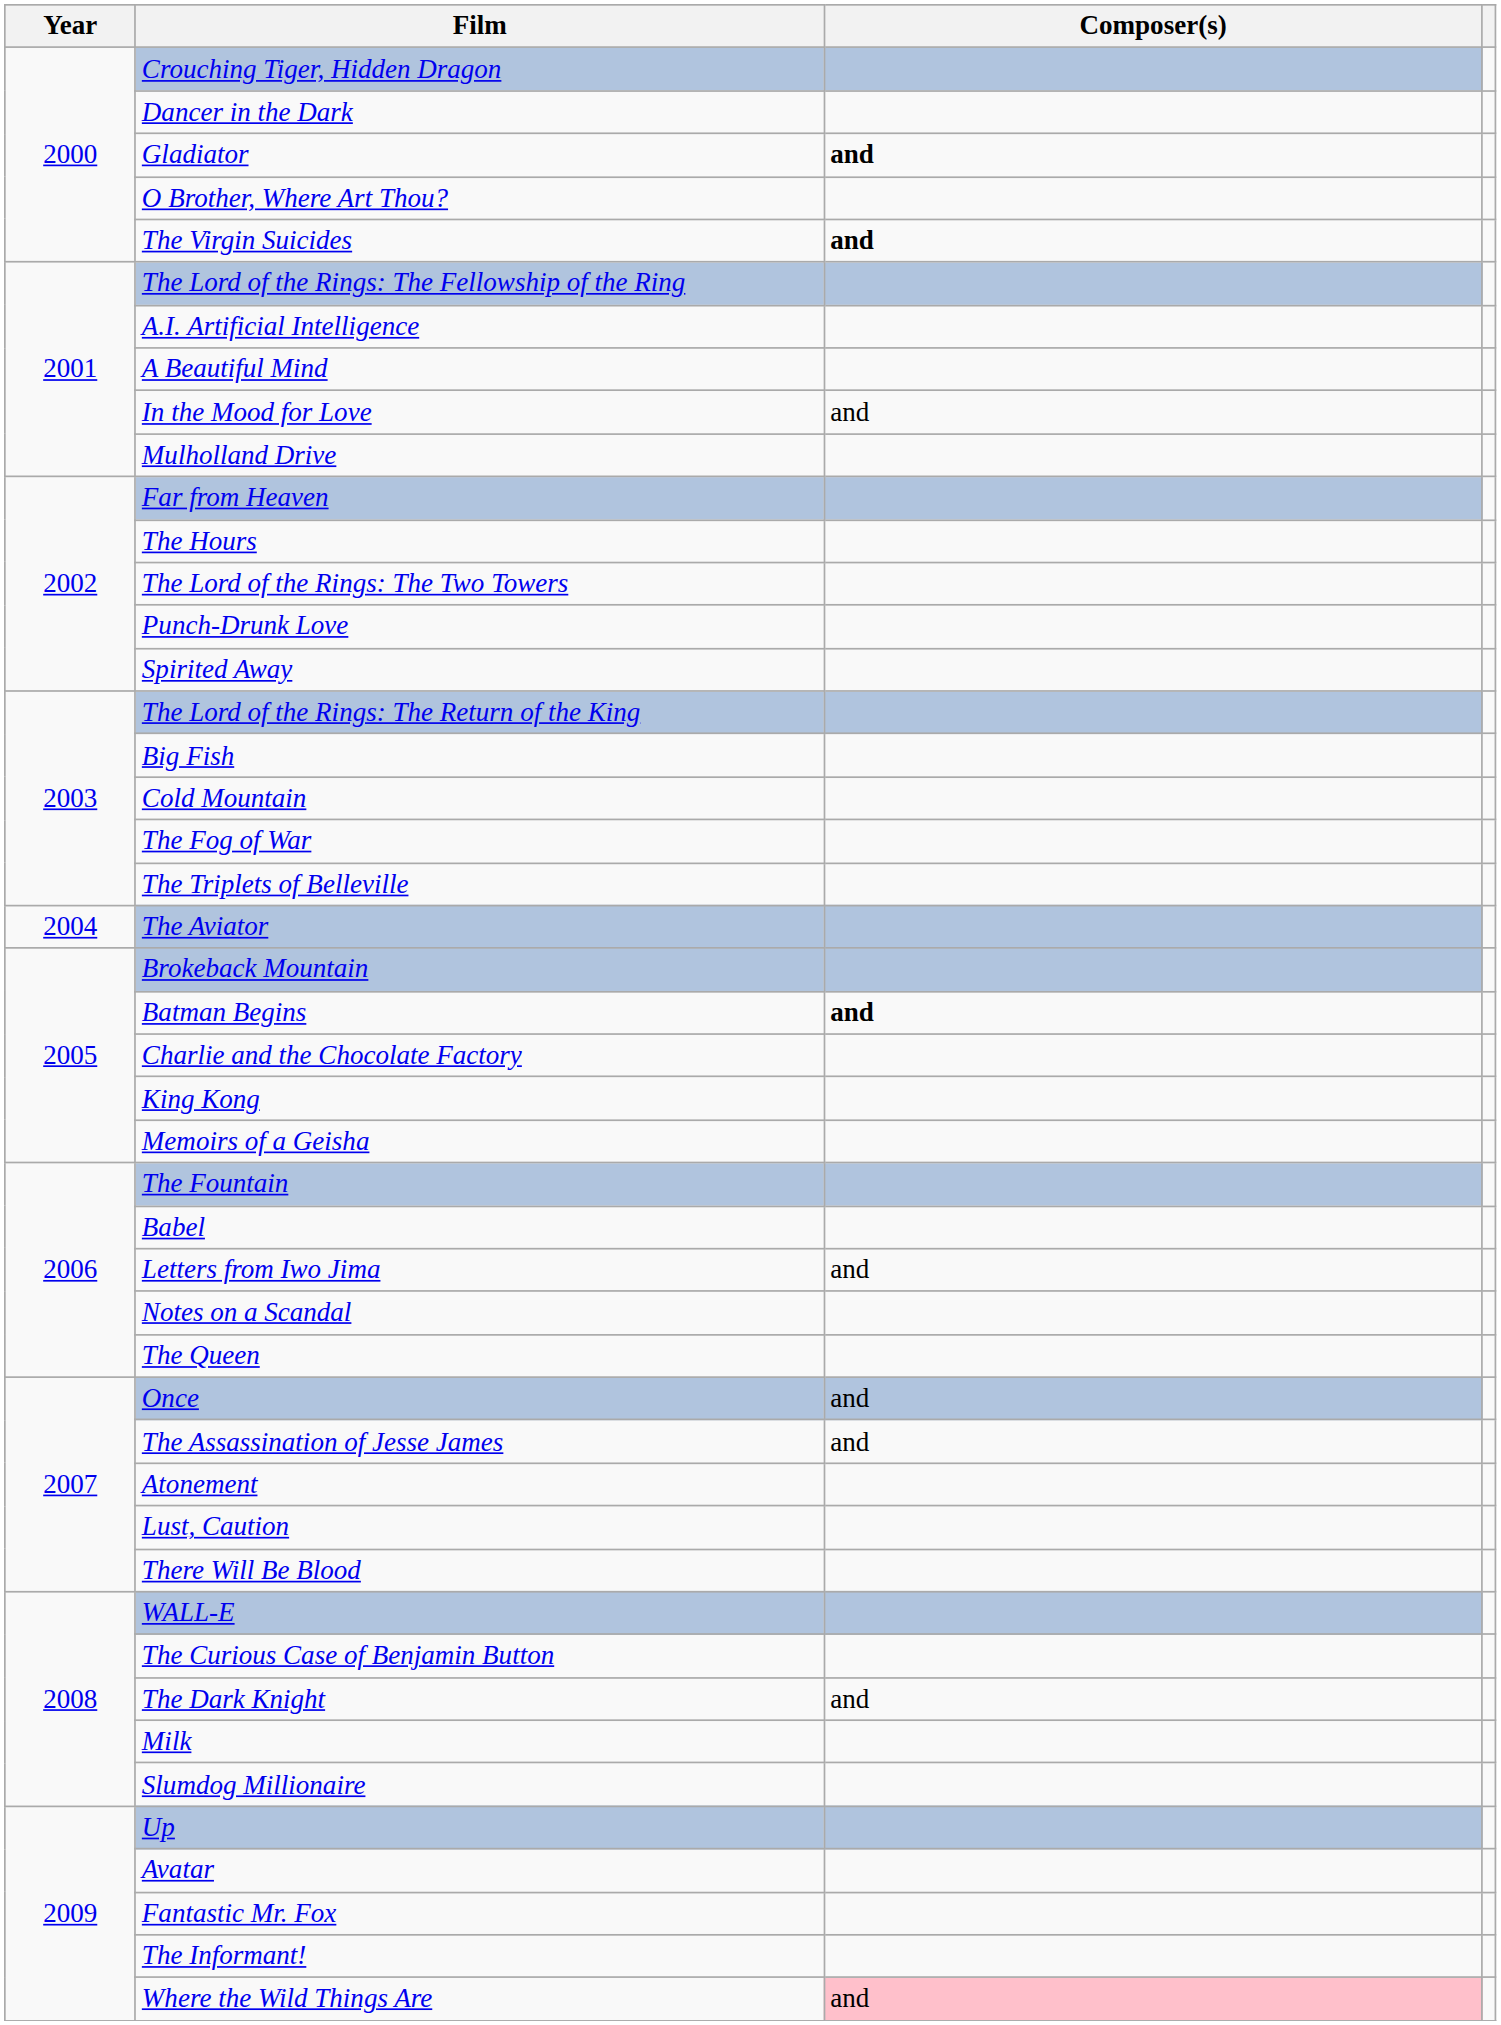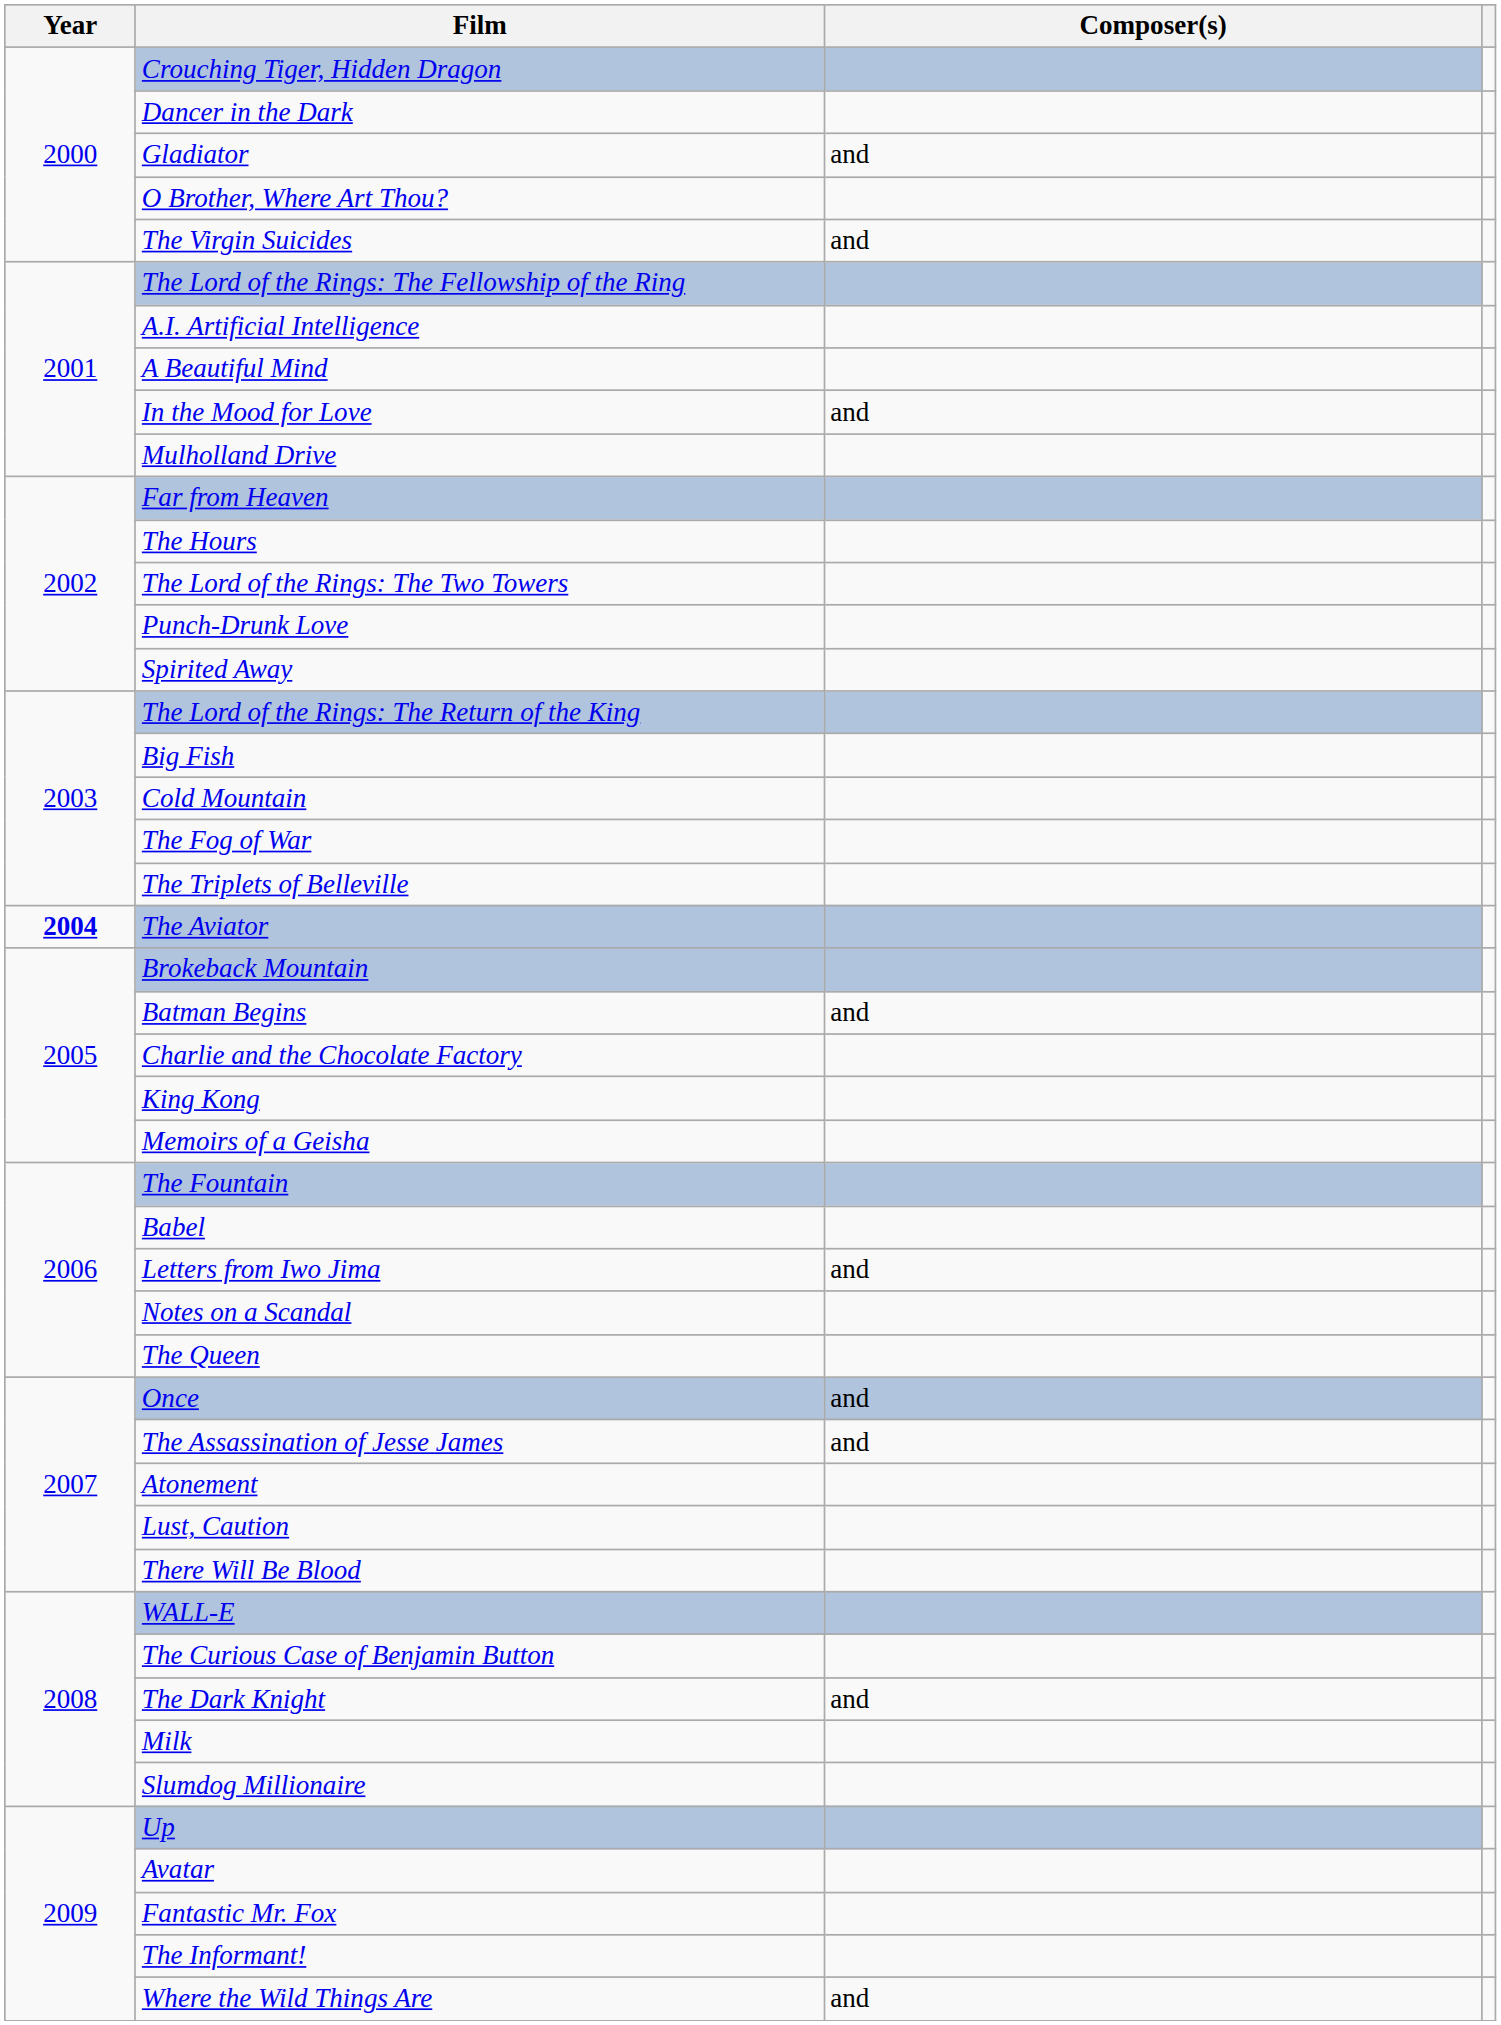Gladiator | Composer(s): bold -> normal
The Virgin Suicides | Composer(s): bold -> normal
The Aviator | Year: normal -> bold
Batman Begins | Composer(s): bold -> normal
Where the Wild Things Are | Composer(s): pink background -> no background
